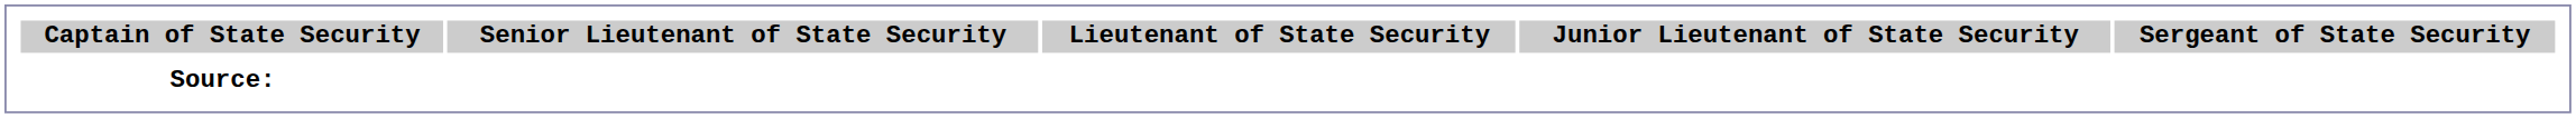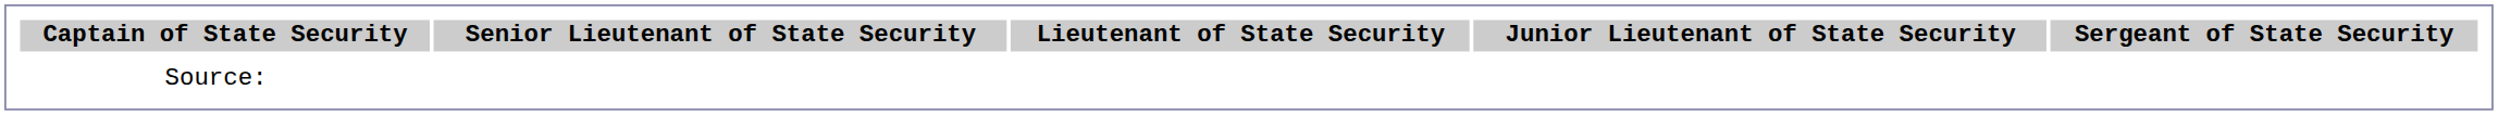Source: | column 1: bold -> normal
